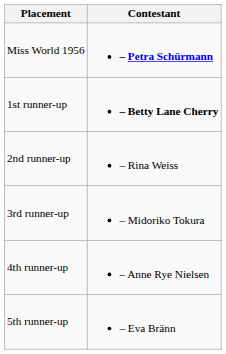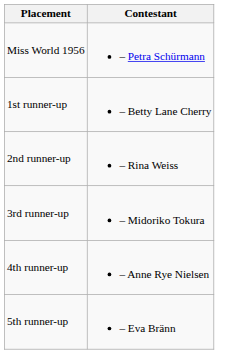Miss World 1956 | Contestant: bold -> normal
1st runner-up | Contestant: bold -> normal
